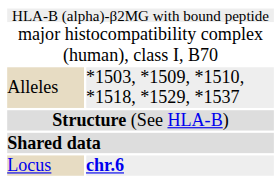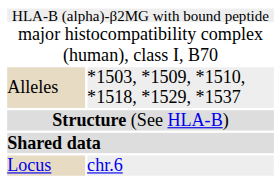Locus | column 2: bold -> normal
